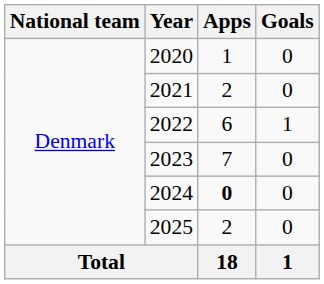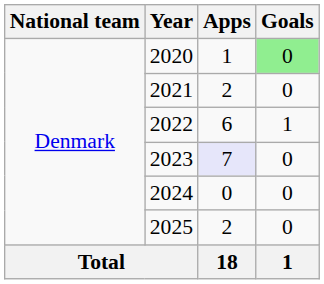2020 | Goals: no background -> lightgreen background
2023 | Apps: no background -> lavender background
2024 | Apps: bold -> normal
